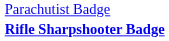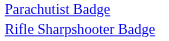row 2 | column 1: bold -> normal
